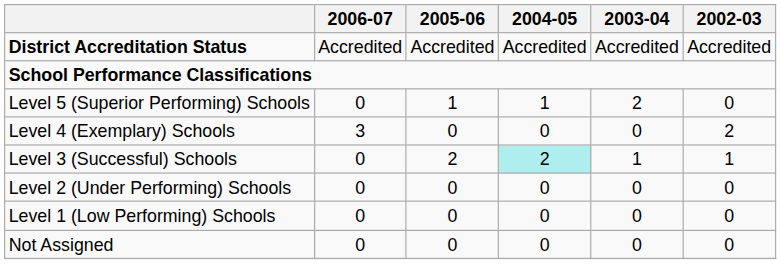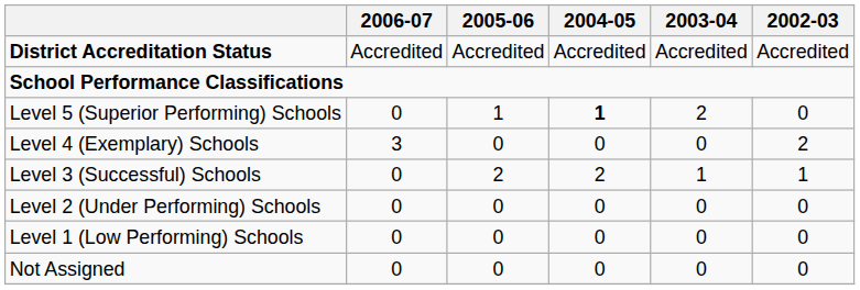Level 5 (Superior Performing) Schools | 2004-05: normal -> bold
Level 3 (Successful) Schools | 2004-05: paleturquoise background -> no background
